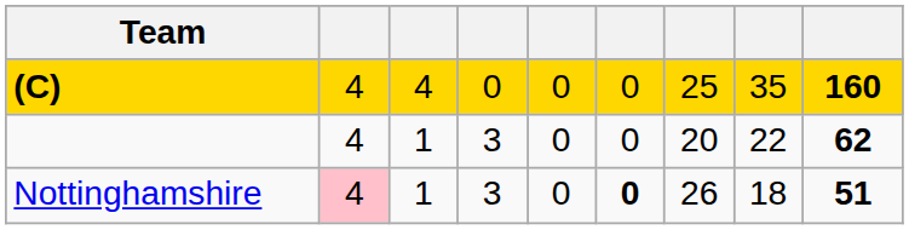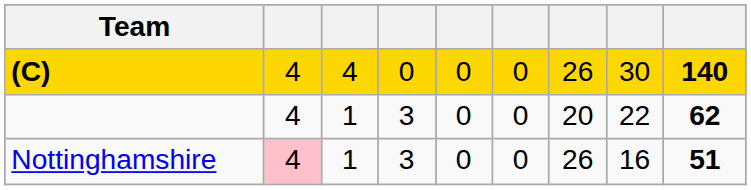(C) | column 7: 25 -> 26
(C) | column 8: 35 -> 30
(C) | column 9: 160 -> 140
Nottinghamshire | column 6: bold -> normal
Nottinghamshire | column 8: 18 -> 16
